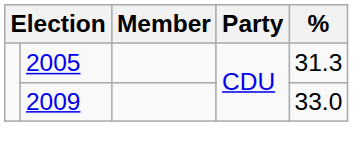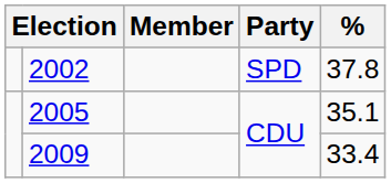+ row: 2002 | SPD | 37.8
2005 | %: 31.3 -> 35.1
2009 | %: 33.0 -> 33.4
